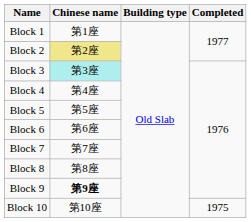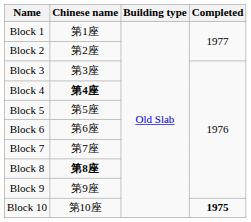Block 2 | Chinese name: khaki background -> no background
Block 3 | Chinese name: paleturquoise background -> no background
Block 4 | Chinese name: normal -> bold
Block 8 | Chinese name: normal -> bold
Block 9 | Chinese name: bold -> normal
Block 10 | Completed: normal -> bold
